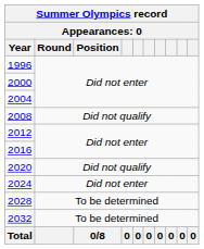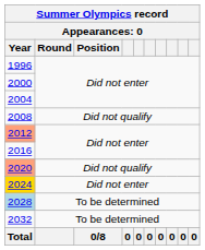2012 | Year: no background -> lightsalmon background
2020 | Year: no background -> lightsalmon background
2024 | Year: no background -> gold background
2028 | Year: no background -> lightblue background
